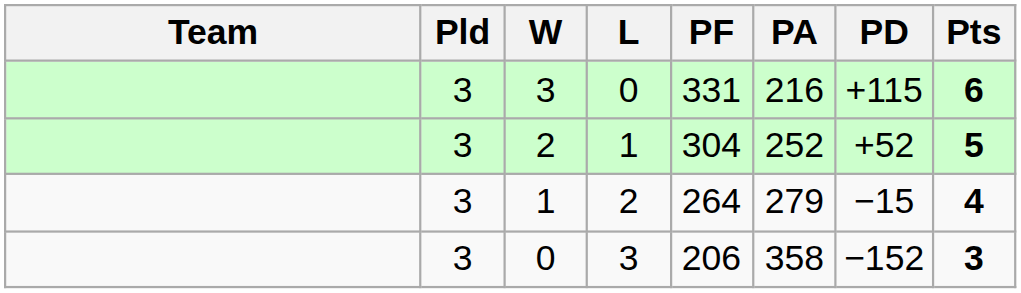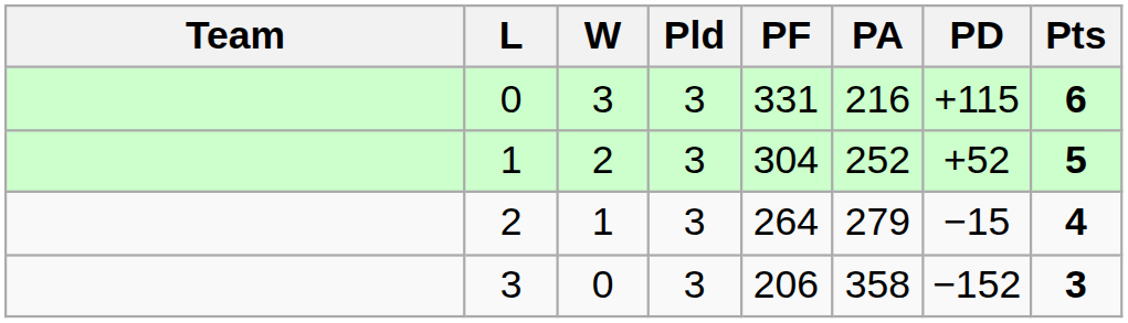columns swapped: Pld <-> L
